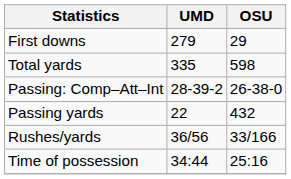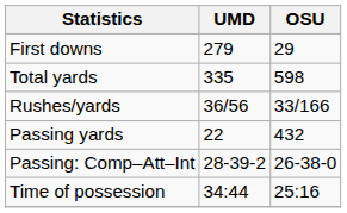rows swapped: Rushes/yards <-> Passing: Comp–Att–Int
